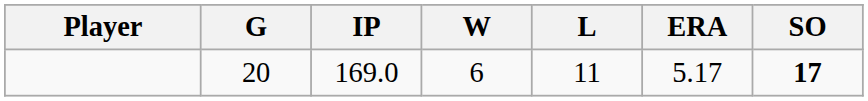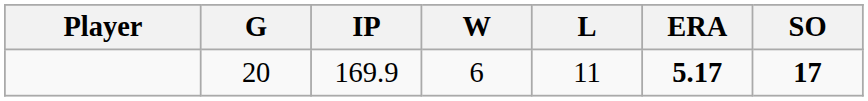row 2 | IP: 169.0 -> 169.9
row 2 | ERA: normal -> bold
